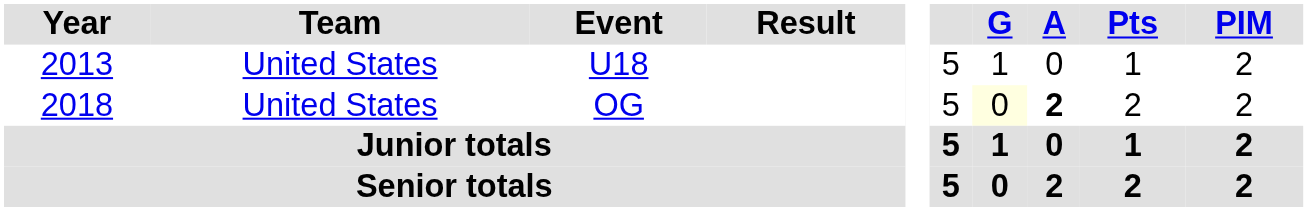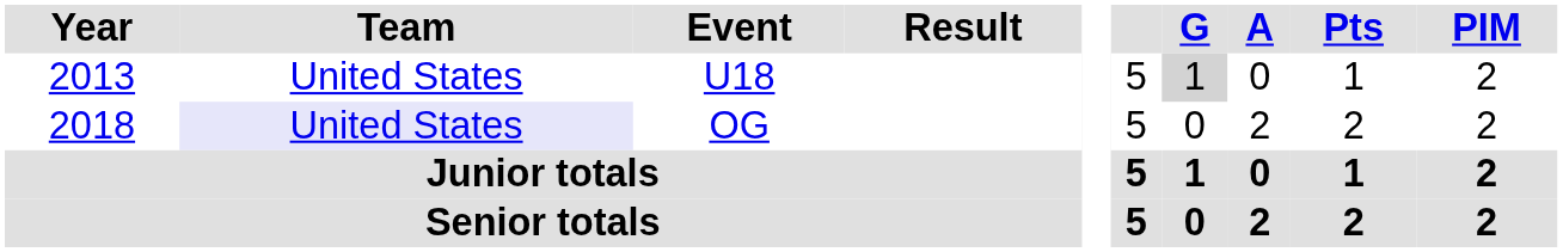U18 | G: no background -> lightgrey background
OG | Team: no background -> lavender background
OG | G: lightyellow background -> no background
OG | A: bold -> normal
